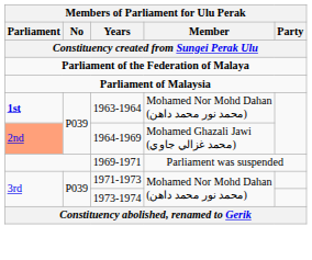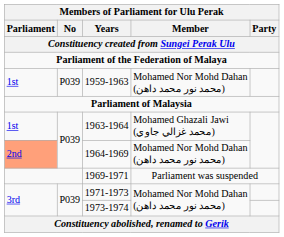+ row: 1st | P039 | 1959-1963 | Mohamed Nor Mohd Dahan (محمد نور محمد داهن)
1963-1964 | Parliament: bold -> normal
1963-1964 | Member: Mohamed Nor Mohd Dahan (محمد نور محمد داهن) -> Mohamed Ghazali Jawi (محمد غزالي جاوي)
1964-1969 | Member: Mohamed Ghazali Jawi (محمد غزالي جاوي) -> Mohamed Nor Mohd Dahan (محمد نور محمد داهن)
